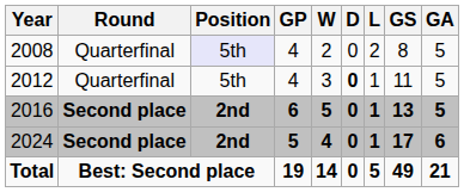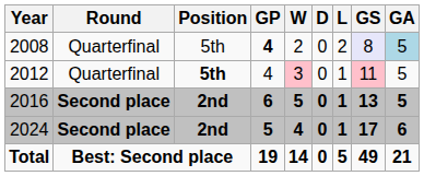2008 | Position: lavender background -> no background
2008 | GP: normal -> bold
2008 | GS: no background -> lavender background
2008 | GA: no background -> lightblue background
2012 | Position: normal -> bold
2012 | W: no background -> pink background
2012 | D: bold -> normal
2012 | GS: no background -> pink background
